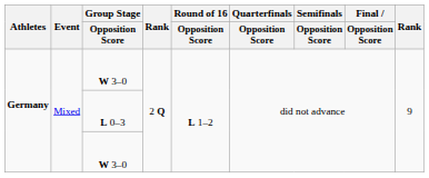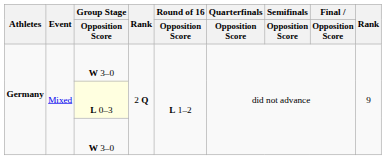L 0–3 | Group Stage / Opposition Score: no background -> lightyellow background
